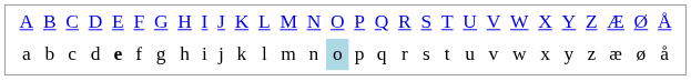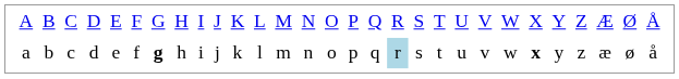a | column 5: bold -> normal
a | column 7: normal -> bold
a | column 15: lightblue background -> no background
a | column 18: no background -> lightblue background
a | column 24: normal -> bold
